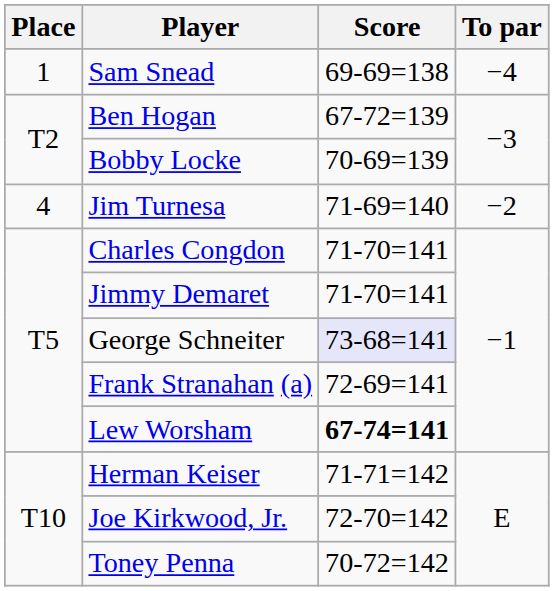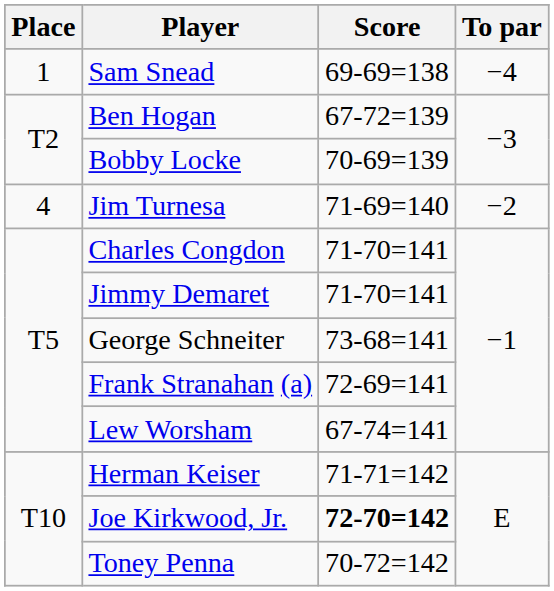George Schneiter | Score: lavender background -> no background
Lew Worsham | Score: bold -> normal
Joe Kirkwood, Jr. | Score: normal -> bold
